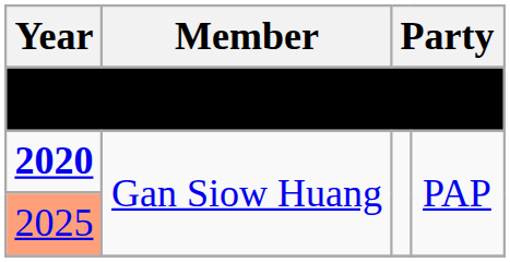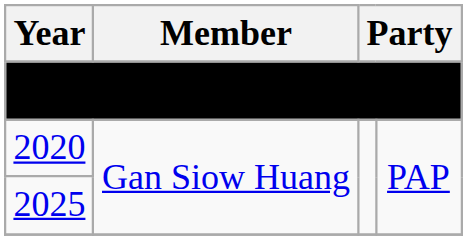2020 | Year: bold -> normal
2025 | Year: lightsalmon background -> no background
